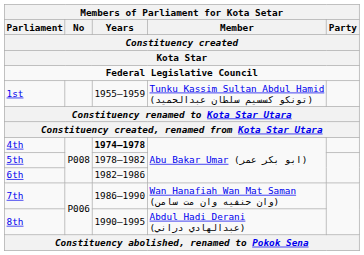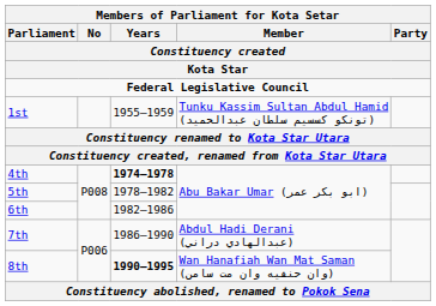7th | Member: Wan Hanafiah Wan Mat Saman (وان حنفيه وان مت سامن) -> Abdul Hadi Derani (عبدالهادي دراني)
8th | Years: normal -> bold
8th | Member: Abdul Hadi Derani (عبدالهادي دراني) -> Wan Hanafiah Wan Mat Saman (وان حنفيه وان مت سامن)
